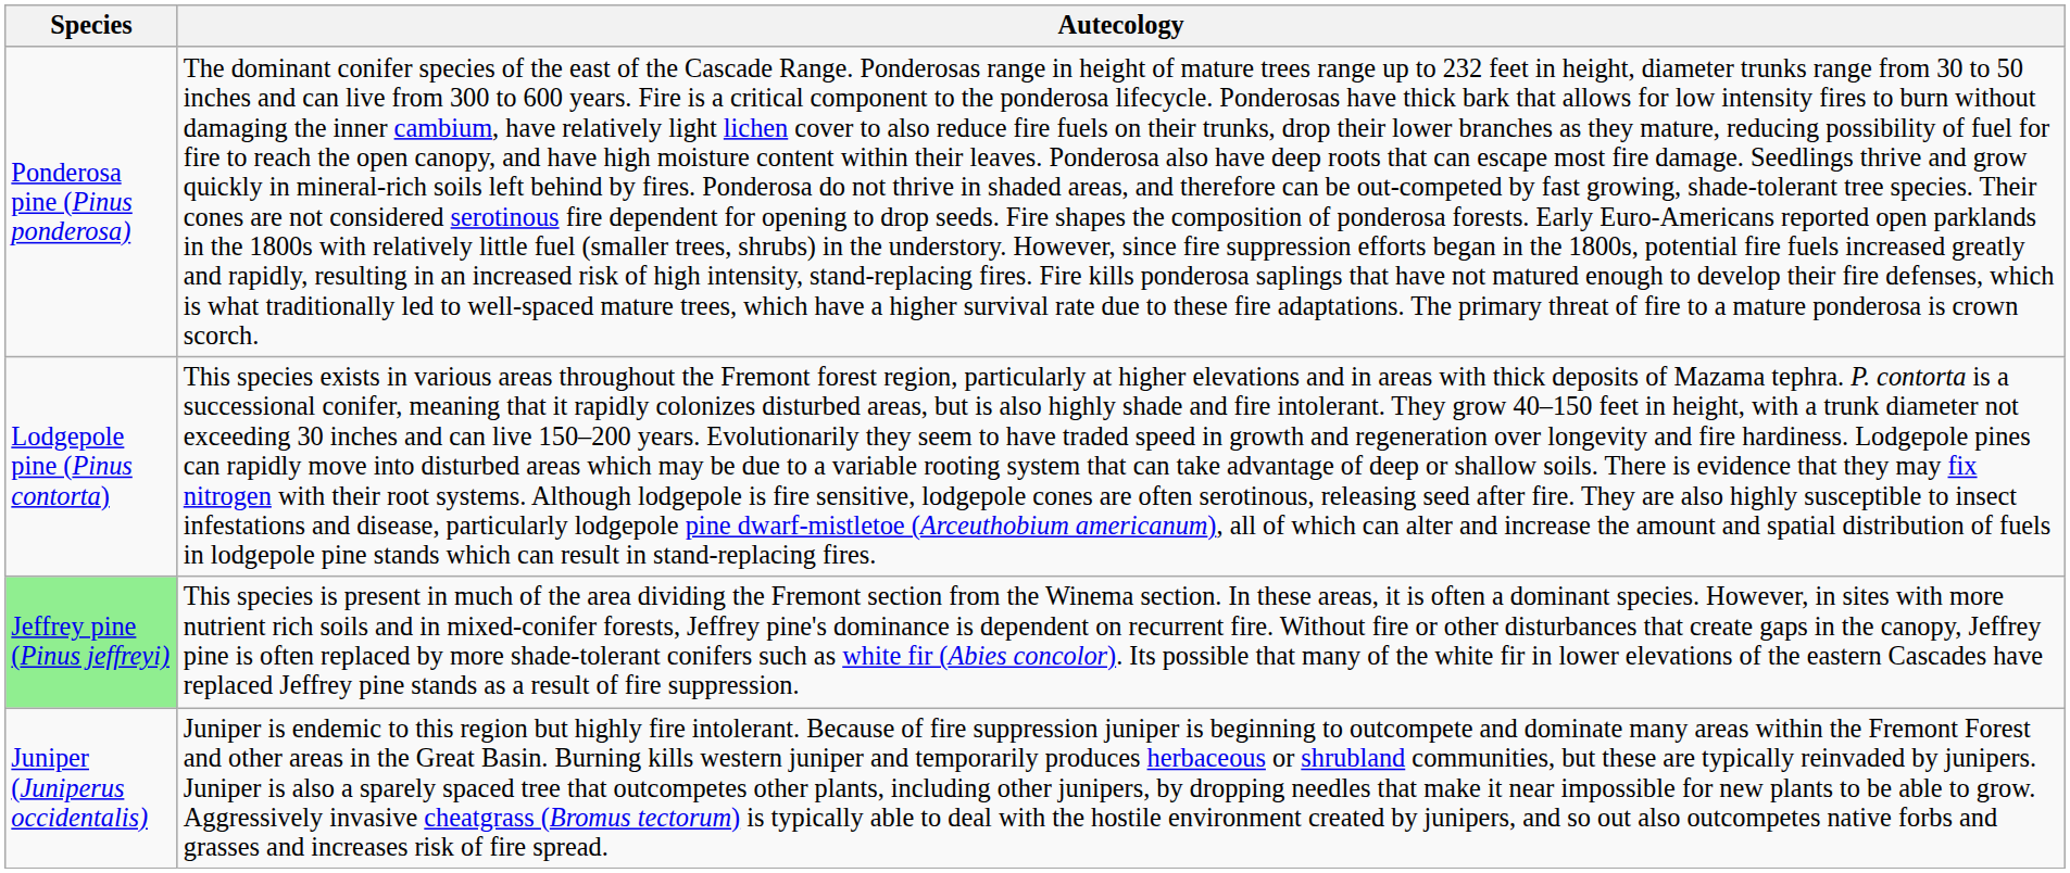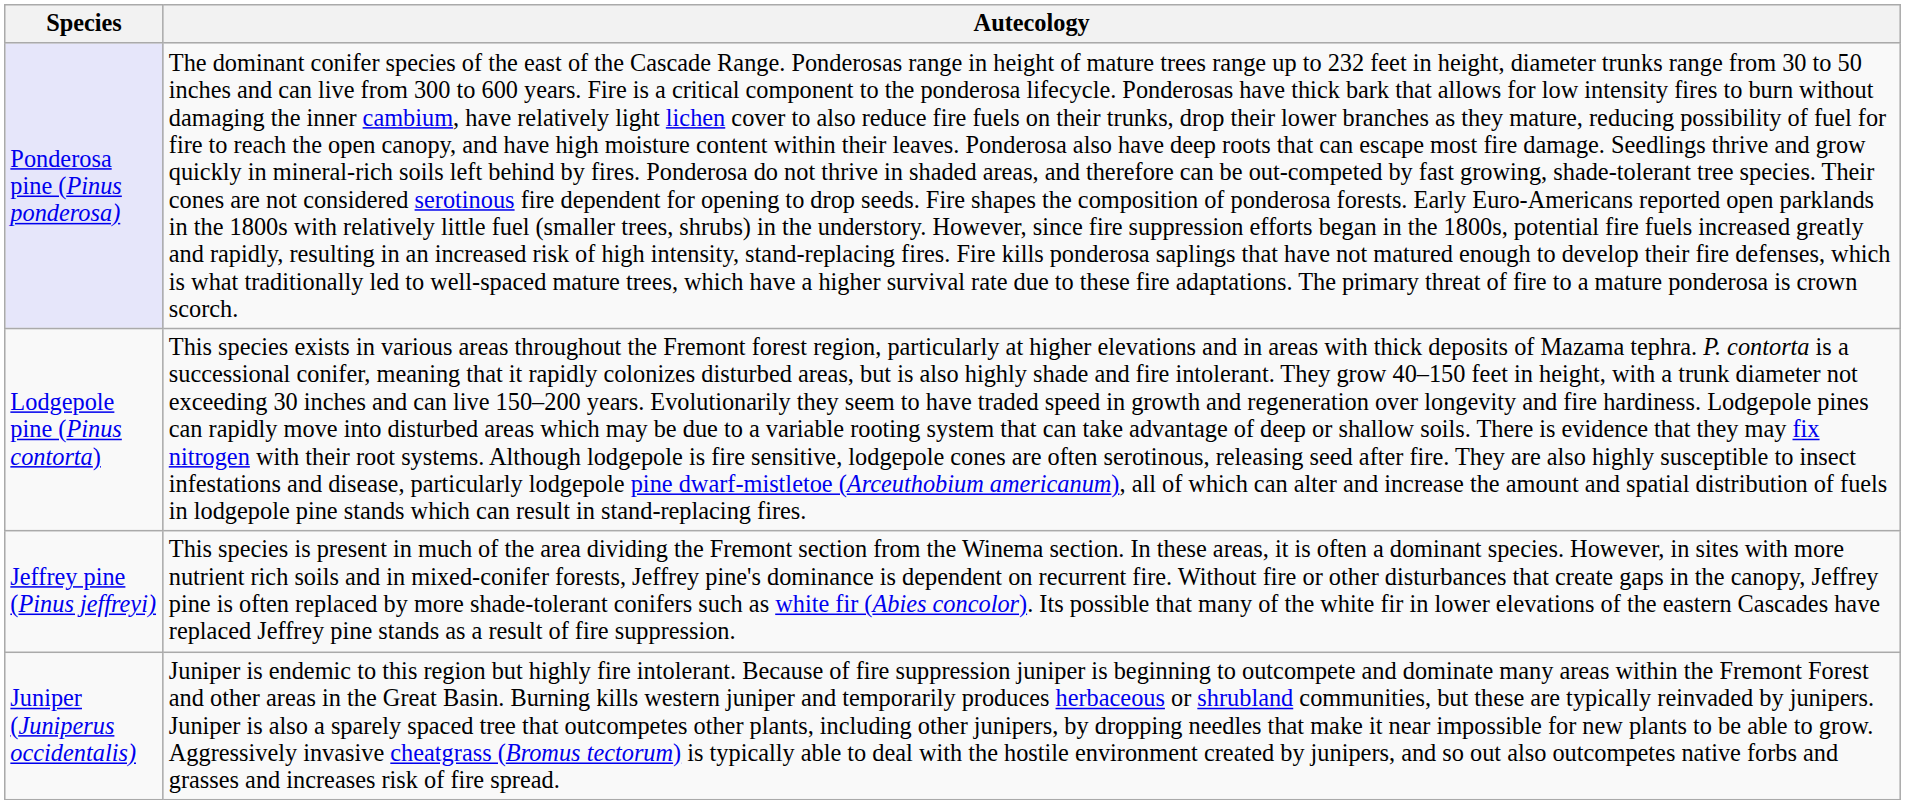Ponderosa pine (Pinus ponderosa) | Species: no background -> lavender background
Jeffrey pine (Pinus jeffreyi) | Species: lightgreen background -> no background
